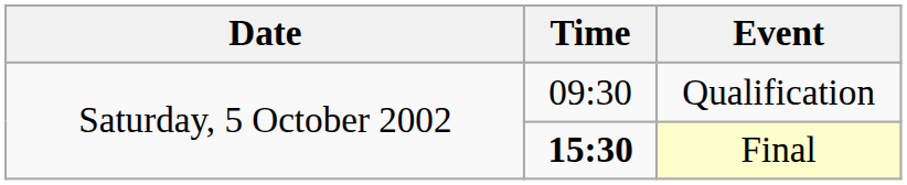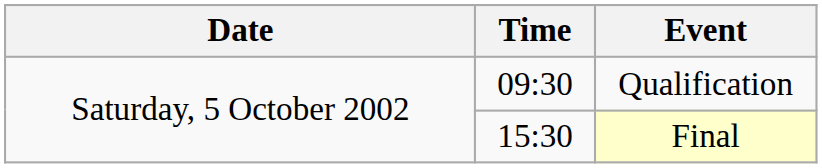Final | Time: bold -> normal
